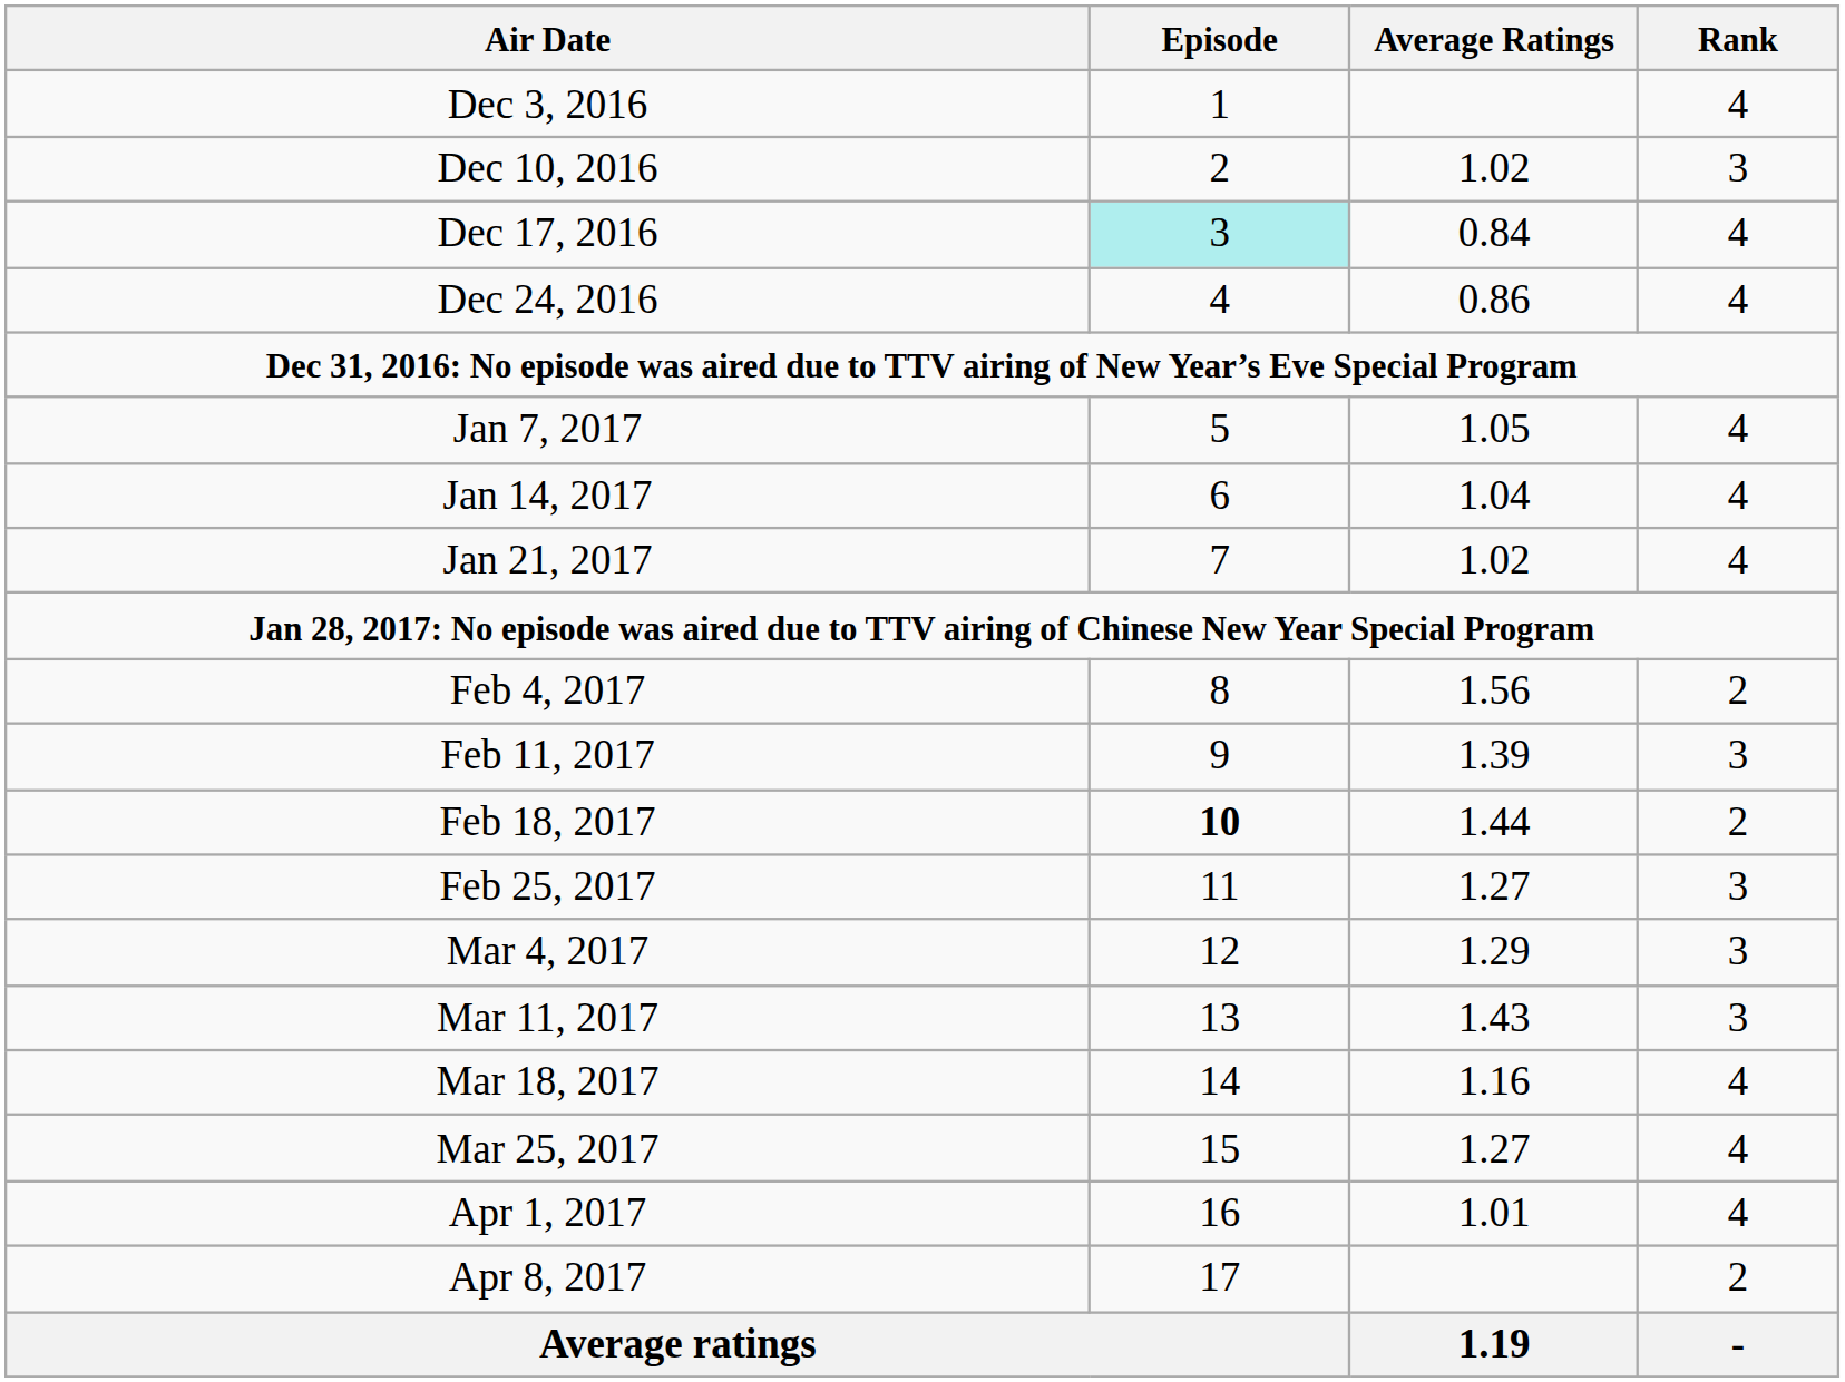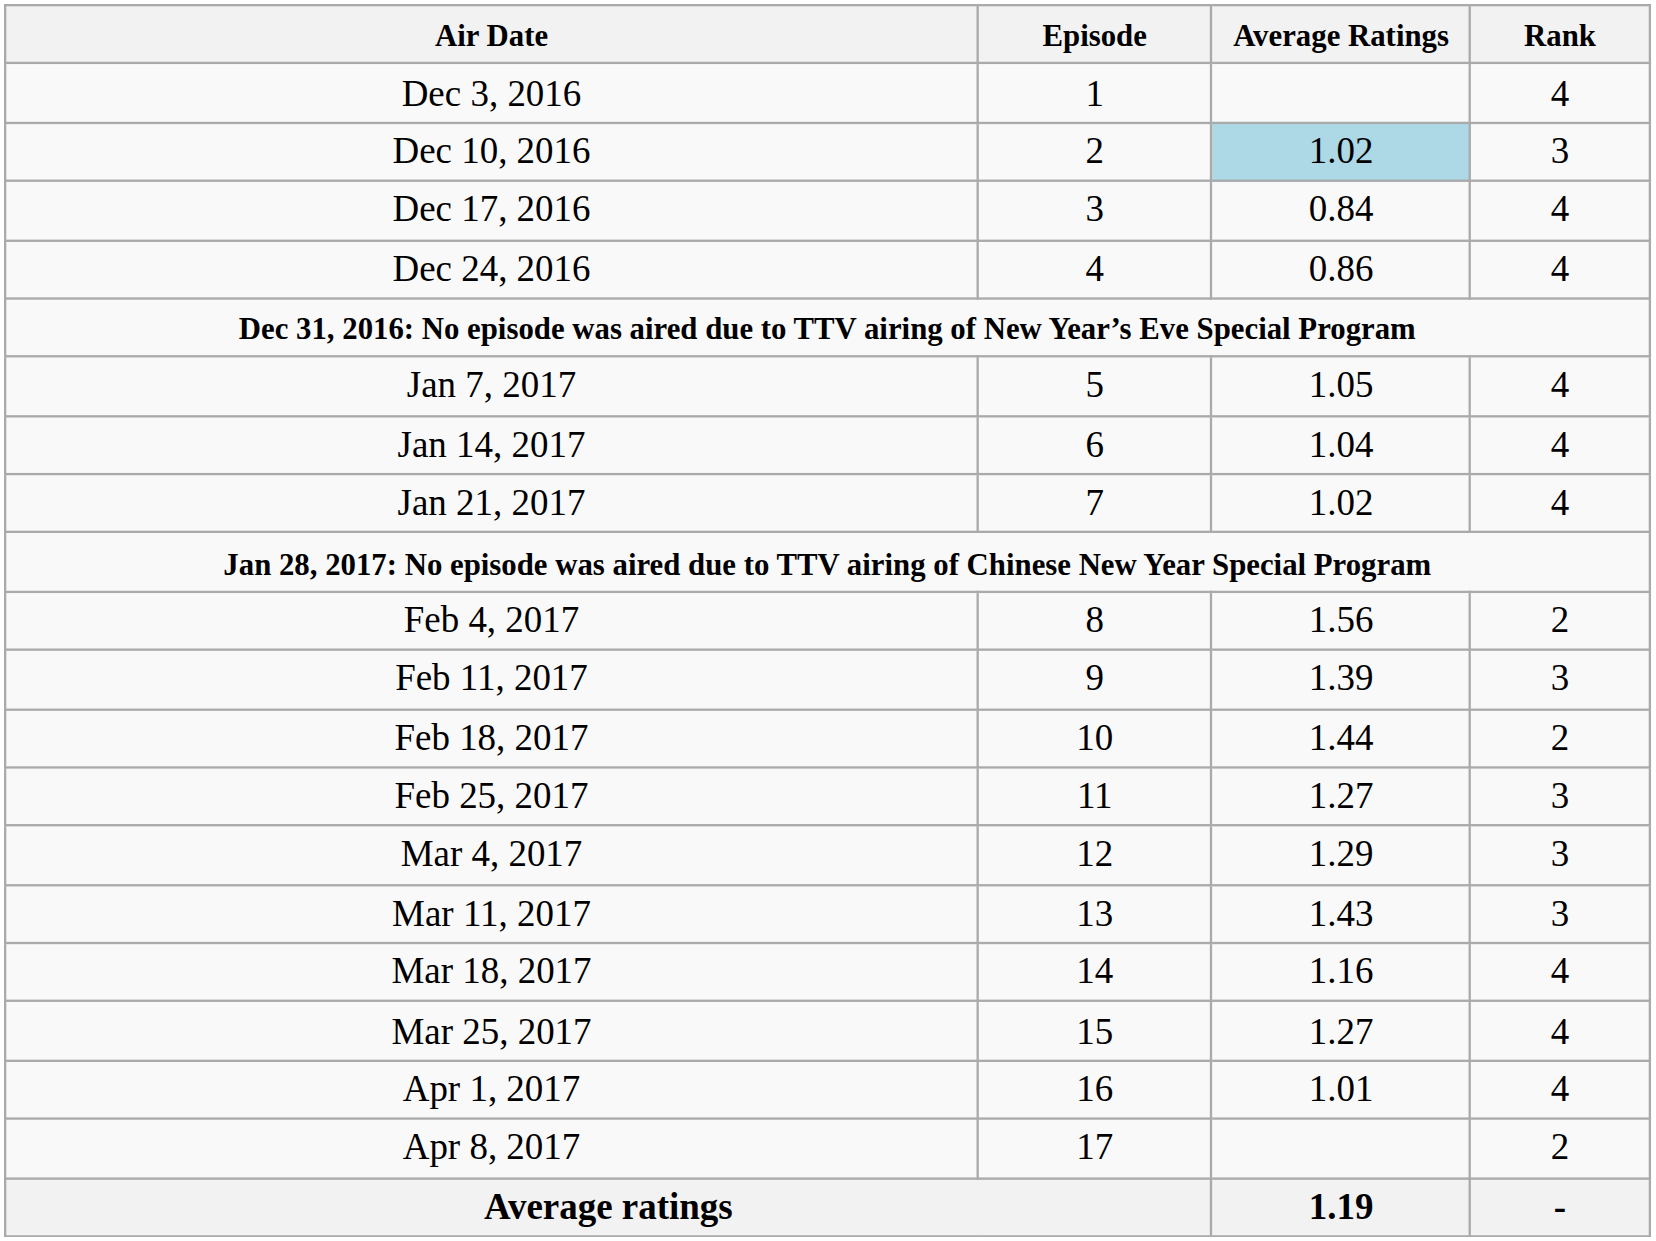Dec 10, 2016 | Average Ratings: no background -> lightblue background
Dec 17, 2016 | Episode: paleturquoise background -> no background
Feb 18, 2017 | Episode: bold -> normal
